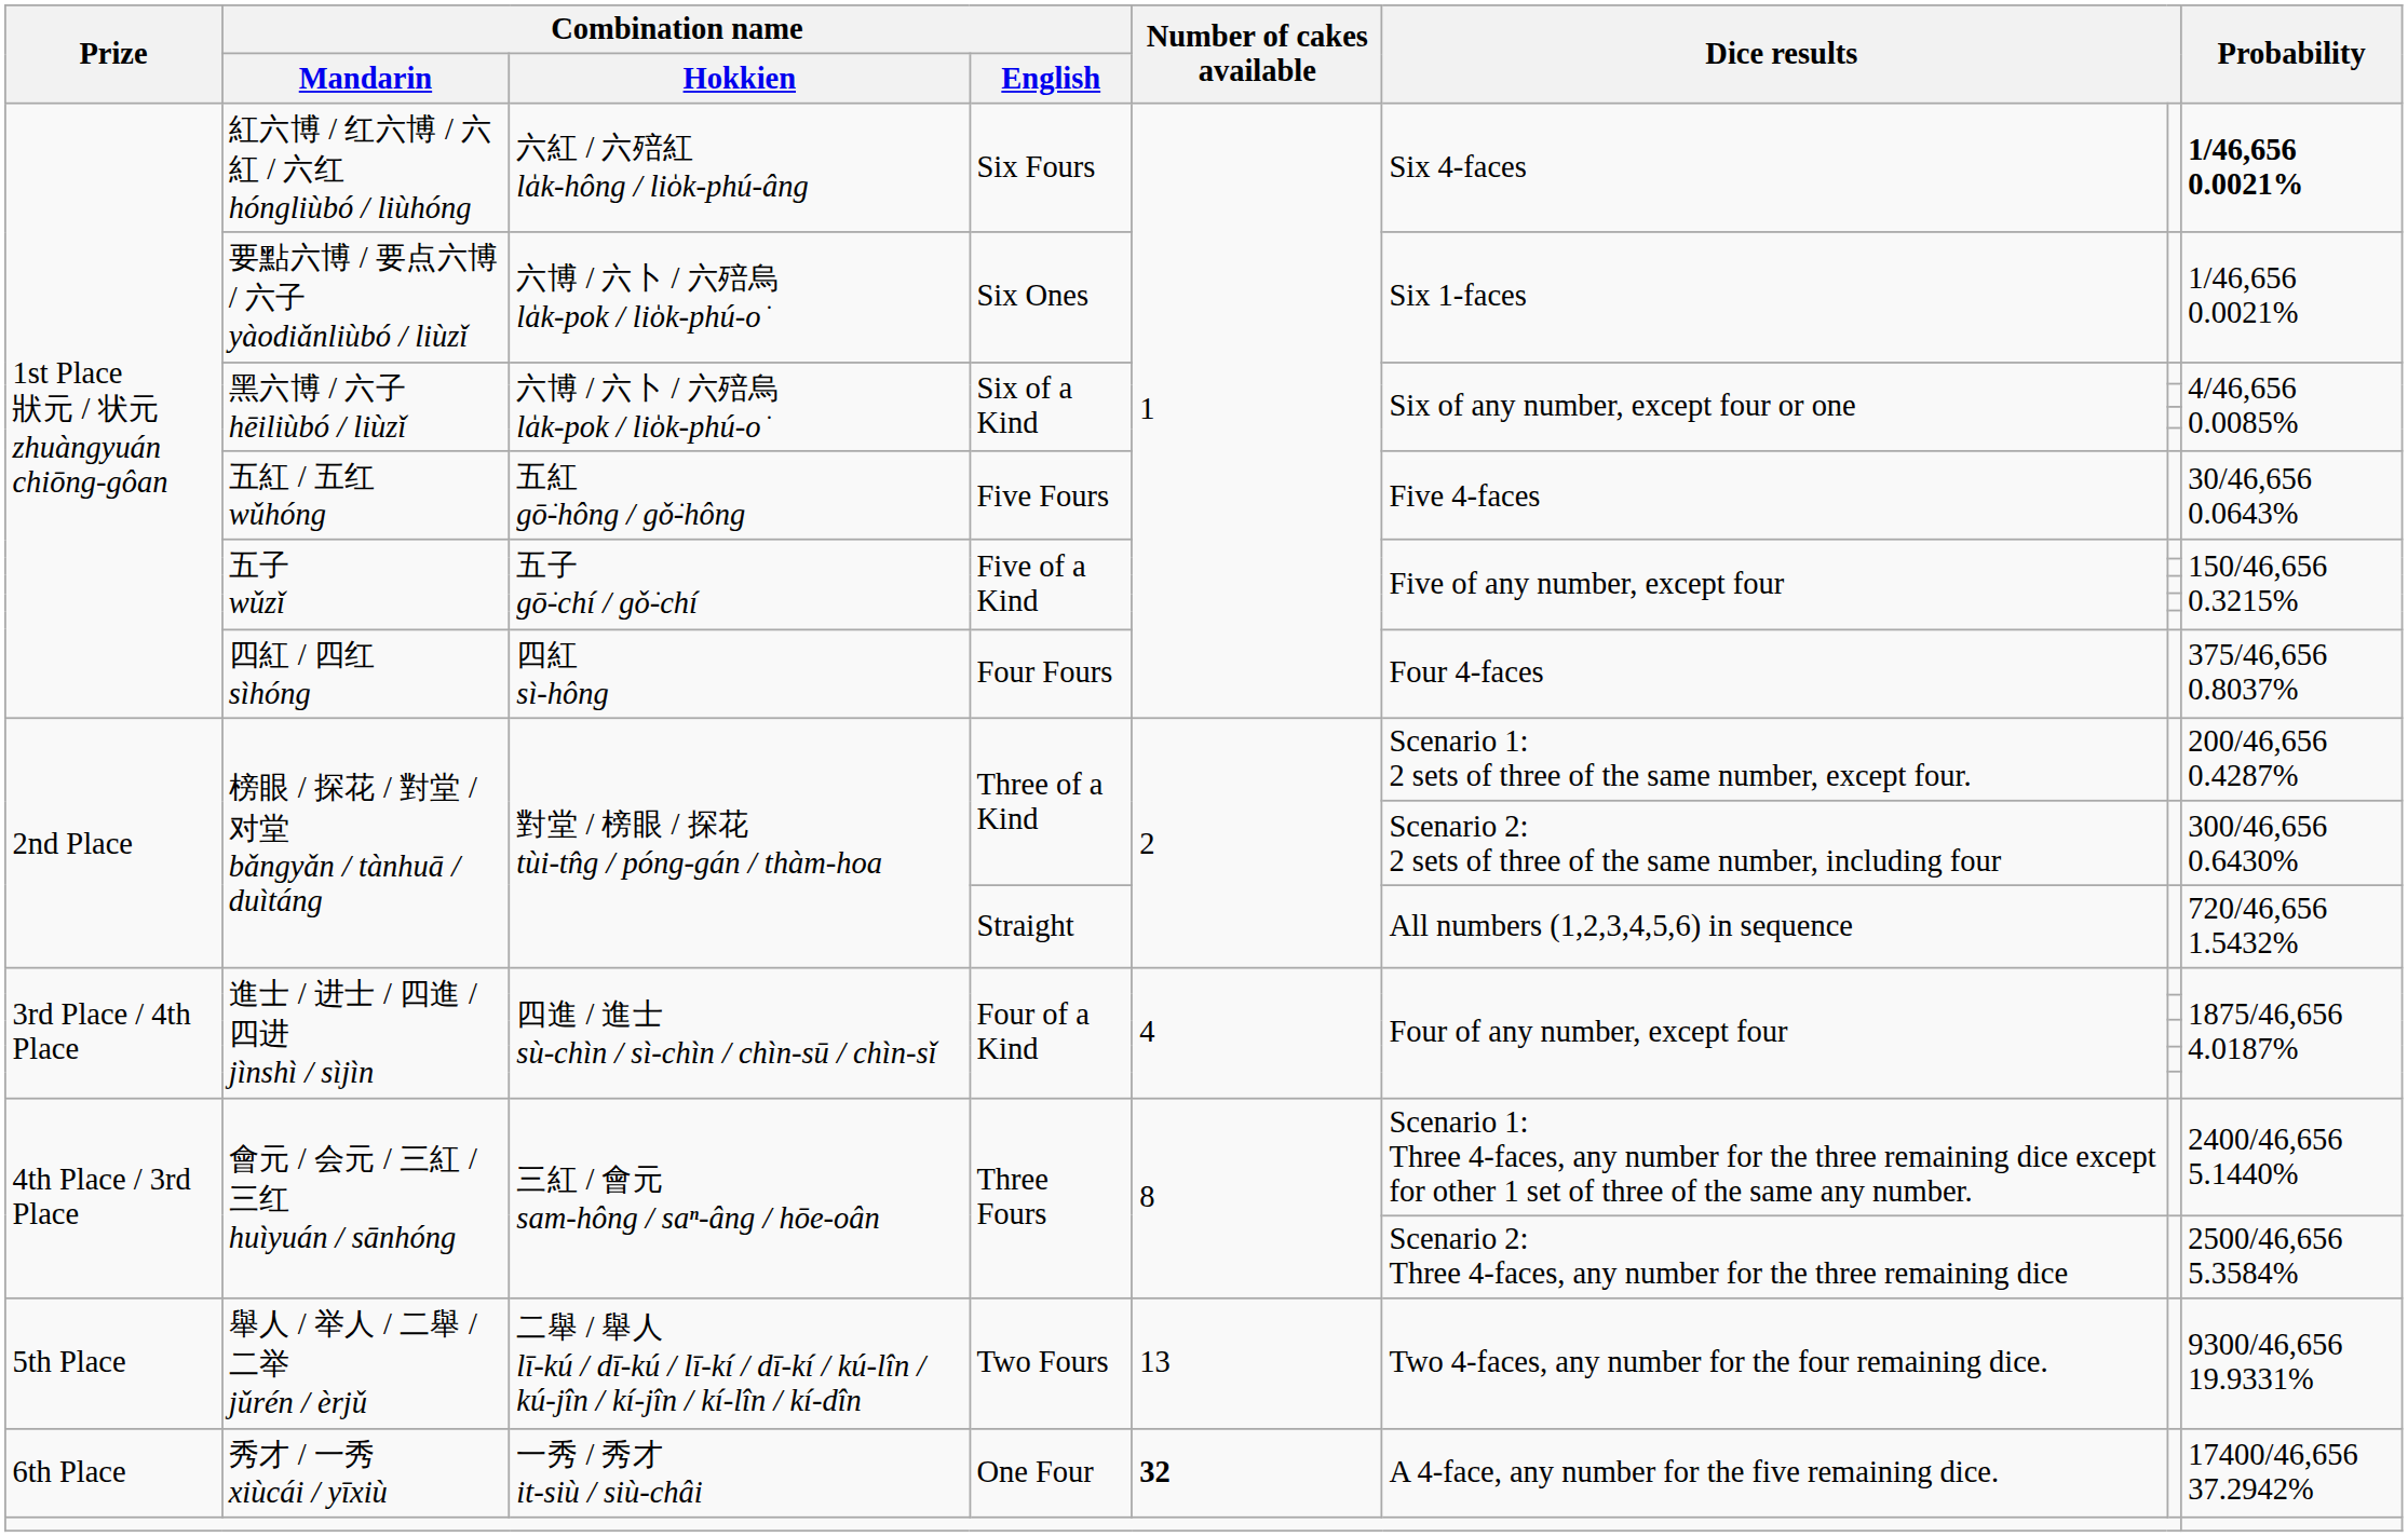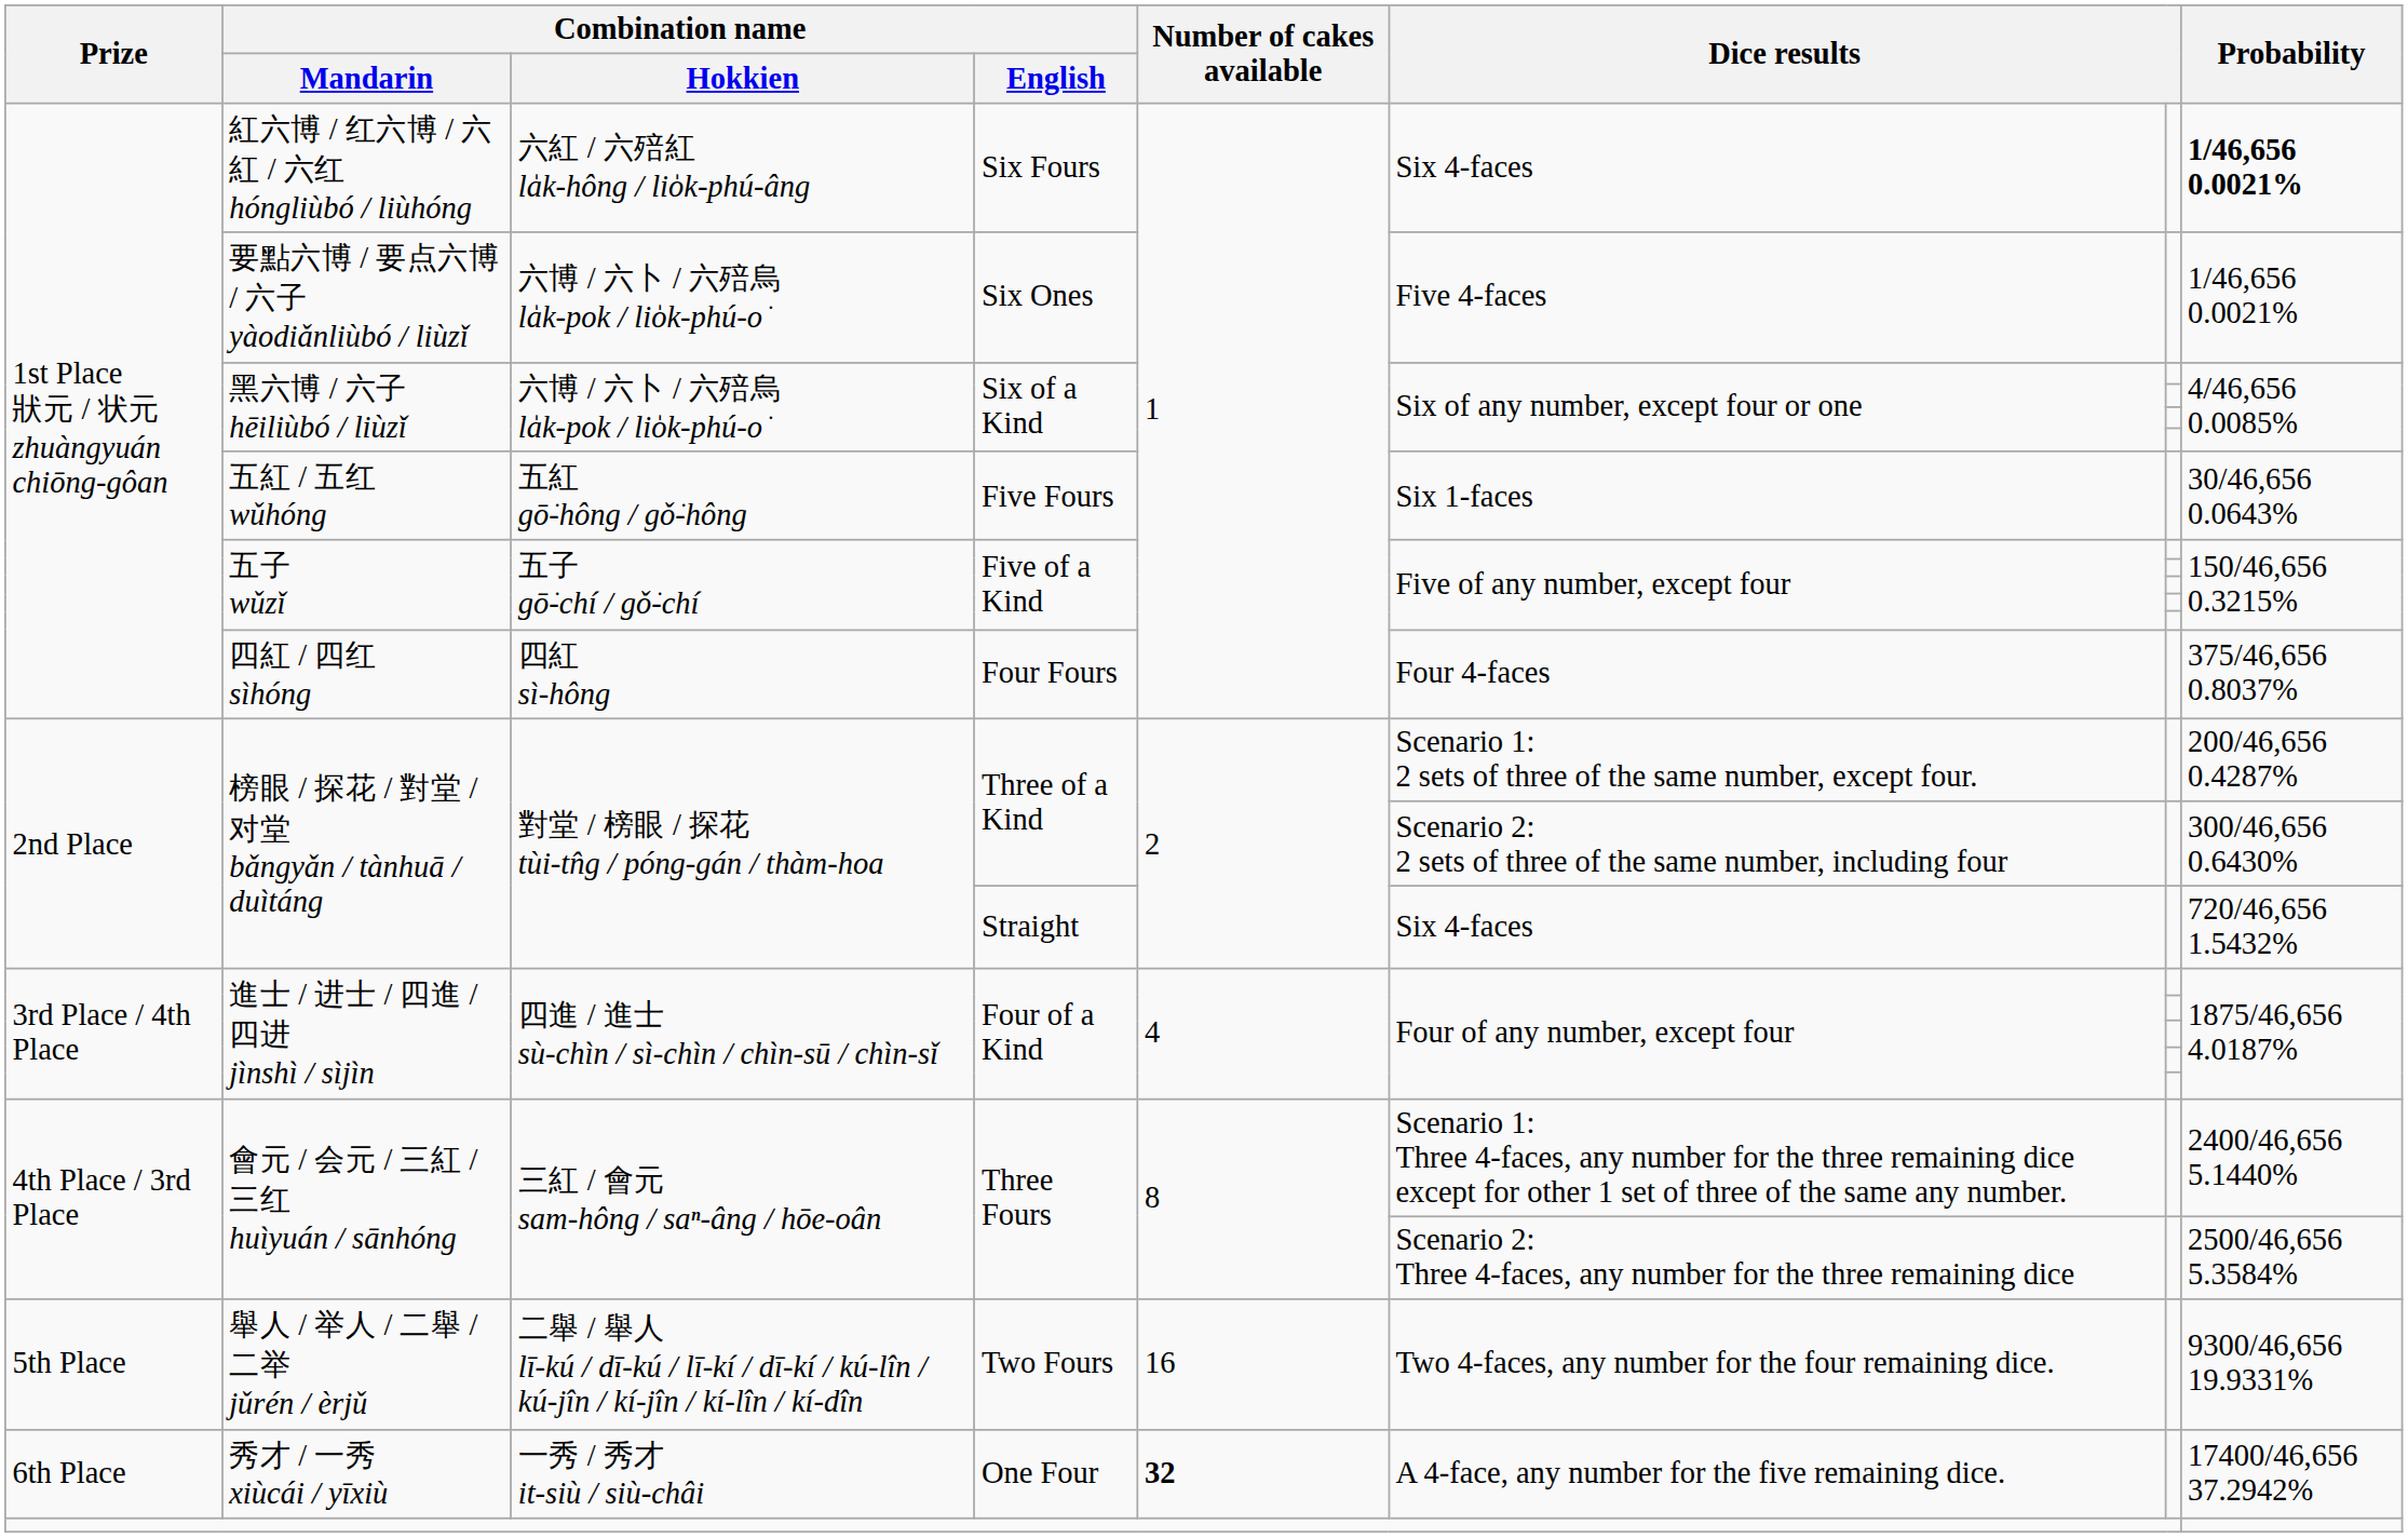Six Ones | column 6: Six 1-faces -> Five 4-faces
Five Fours | column 6: Five 4-faces -> Six 1-faces
Straight | column 6: All numbers (1,2,3,4,5,6) in sequence -> Six 4-faces
Two Fours | Number of cakes available: 13 -> 16
